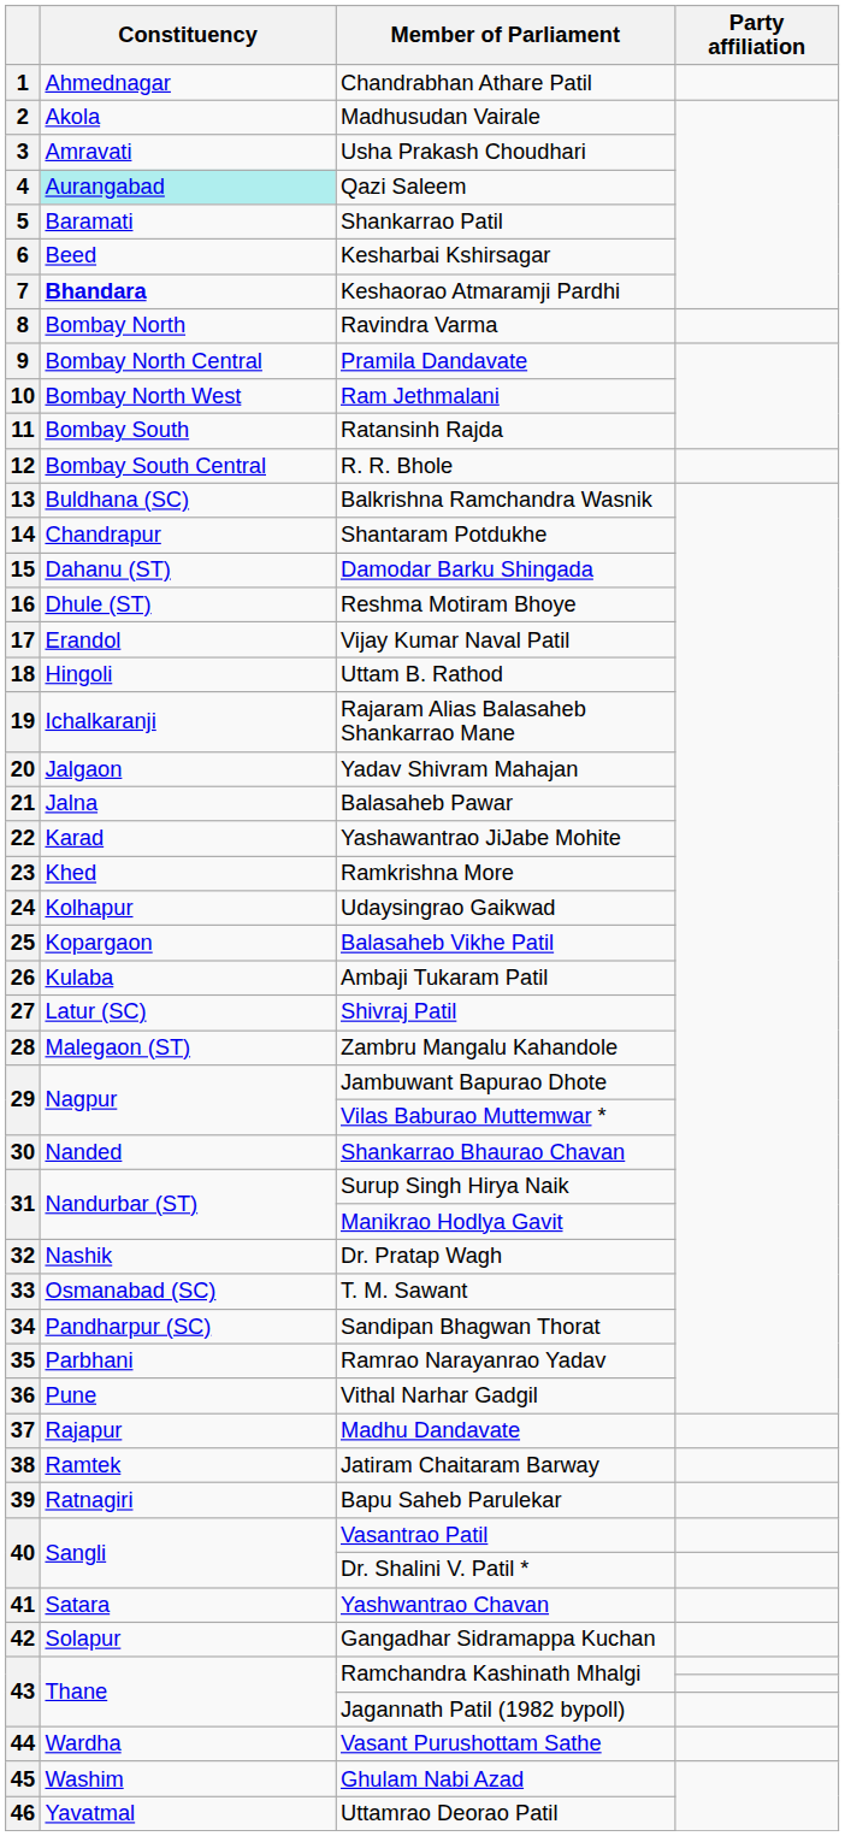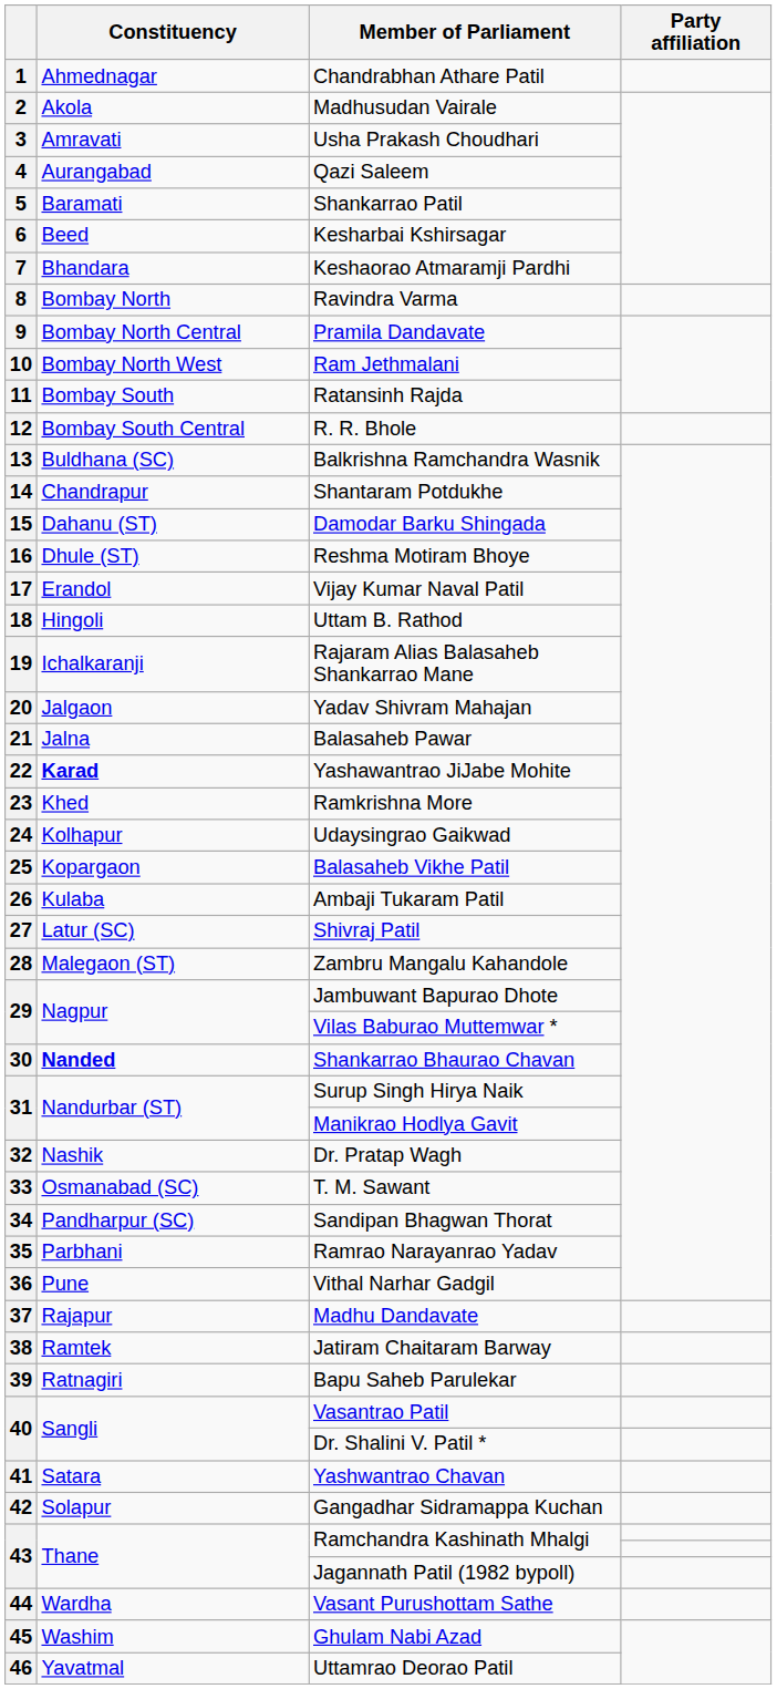4 | Constituency: paleturquoise background -> no background
7 | Constituency: bold -> normal
22 | Constituency: normal -> bold
30 | Constituency: normal -> bold
